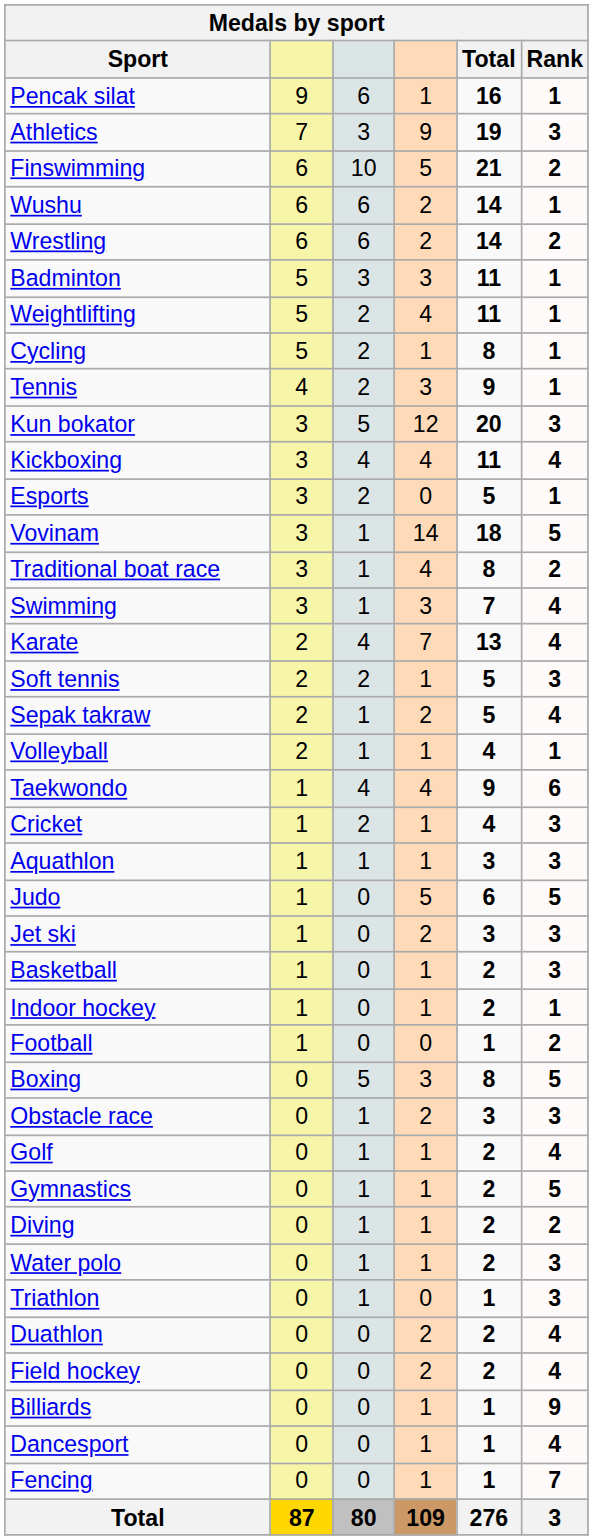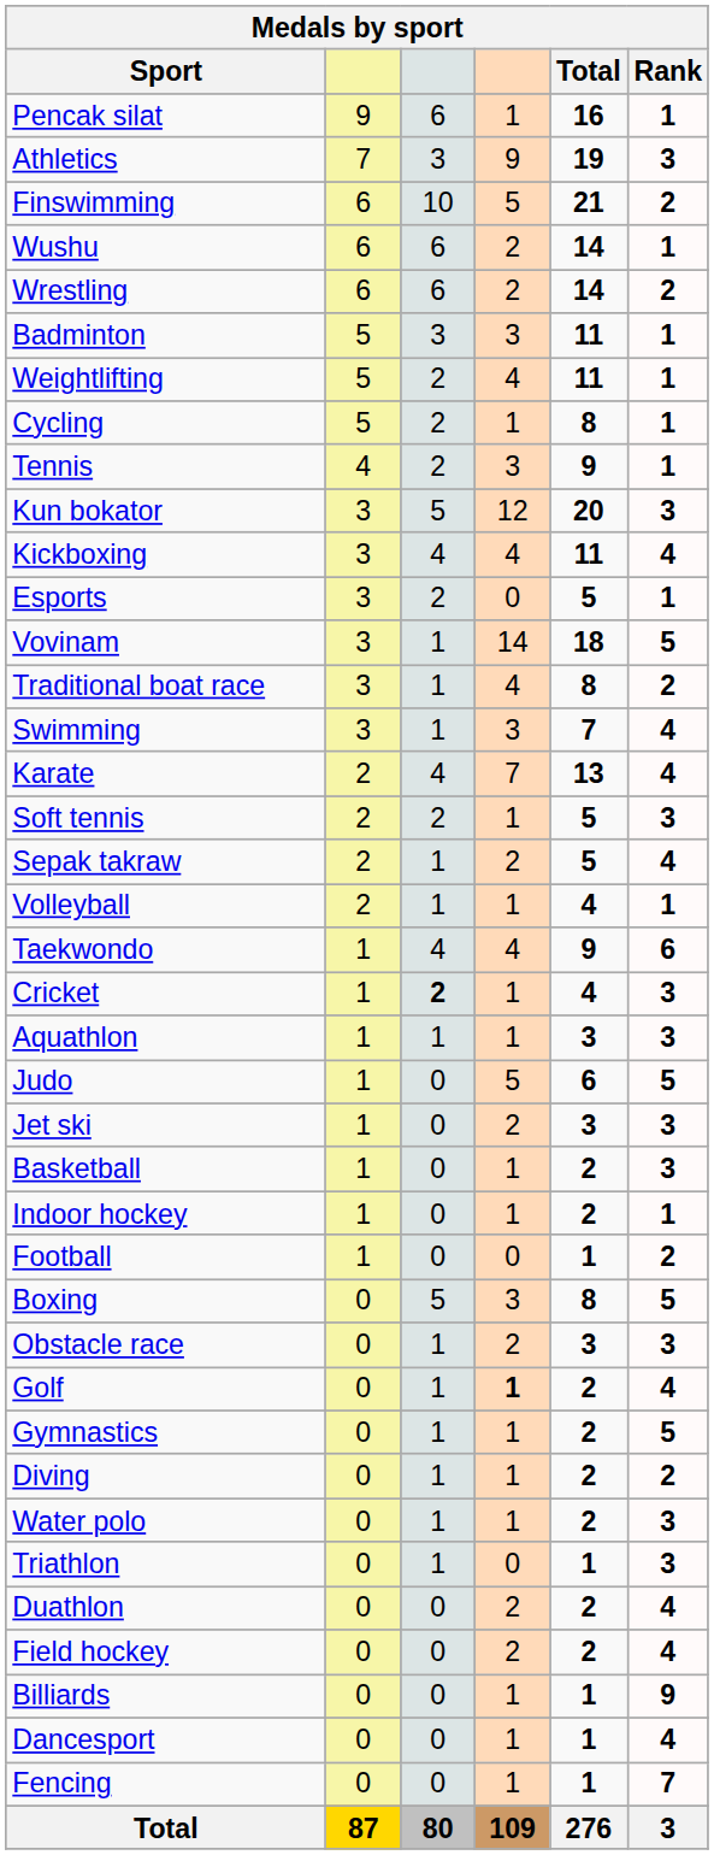Cricket | column 3: normal -> bold
Golf | column 4: normal -> bold
